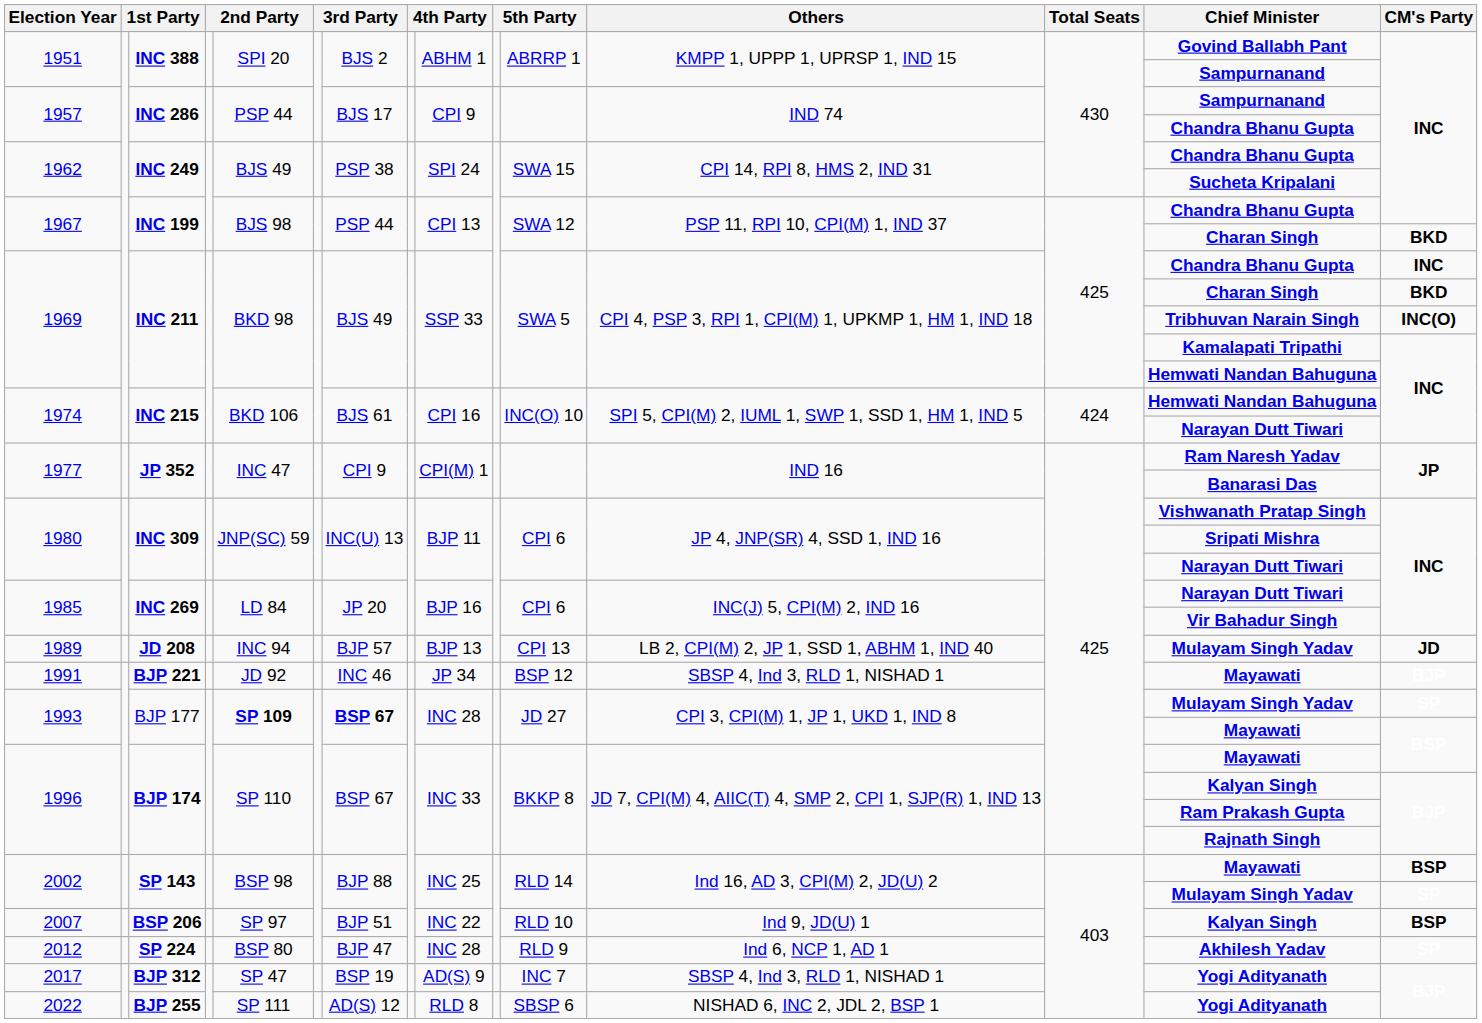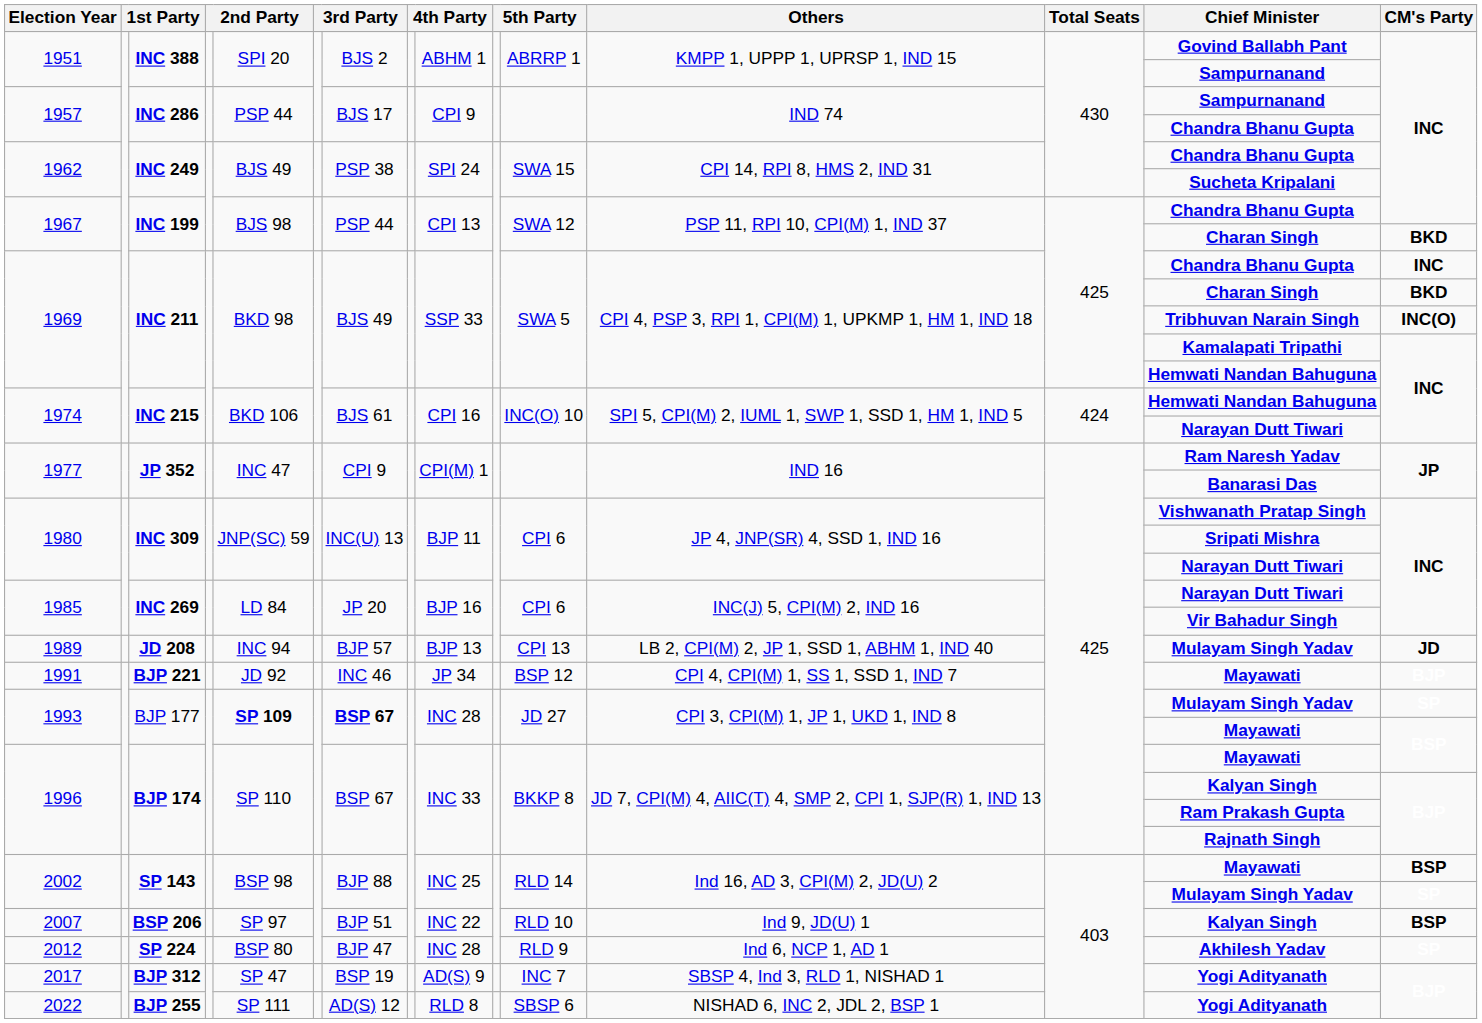1991 | Others: SBSP 4, Ind 3, RLD 1, NISHAD 1 -> CPI 4, CPI(M) 1, SS 1, SSD 1, IND 7
